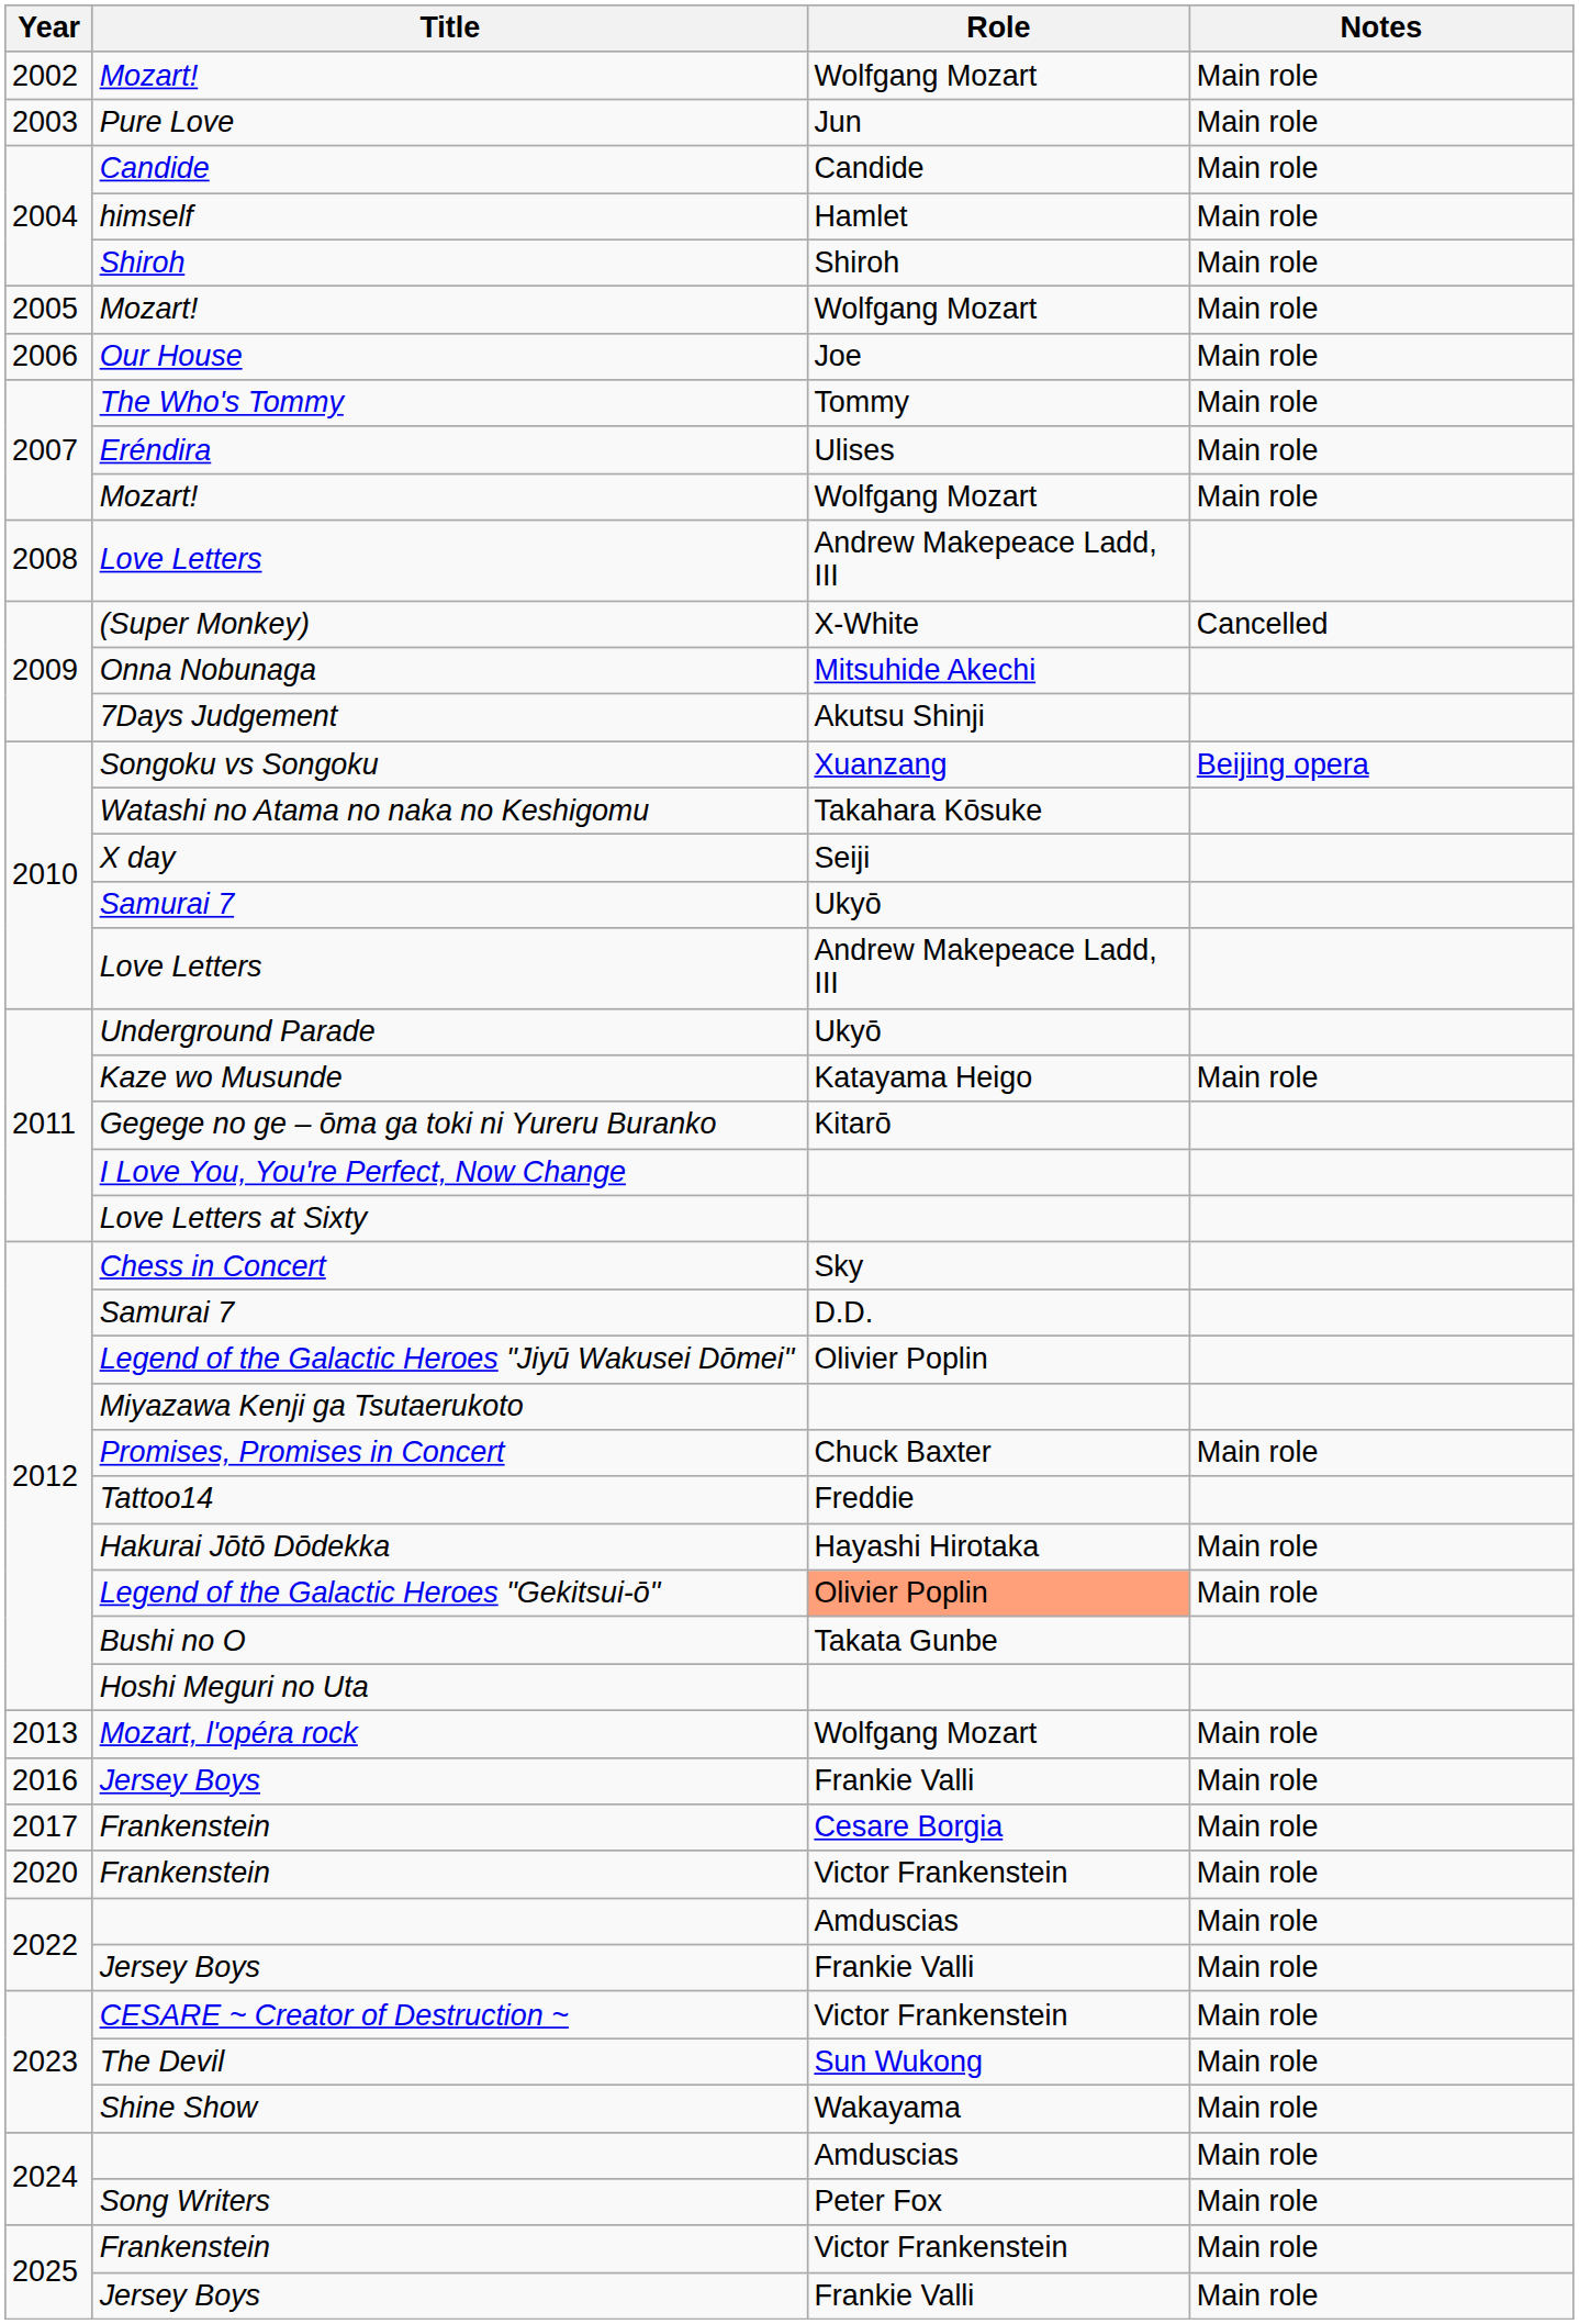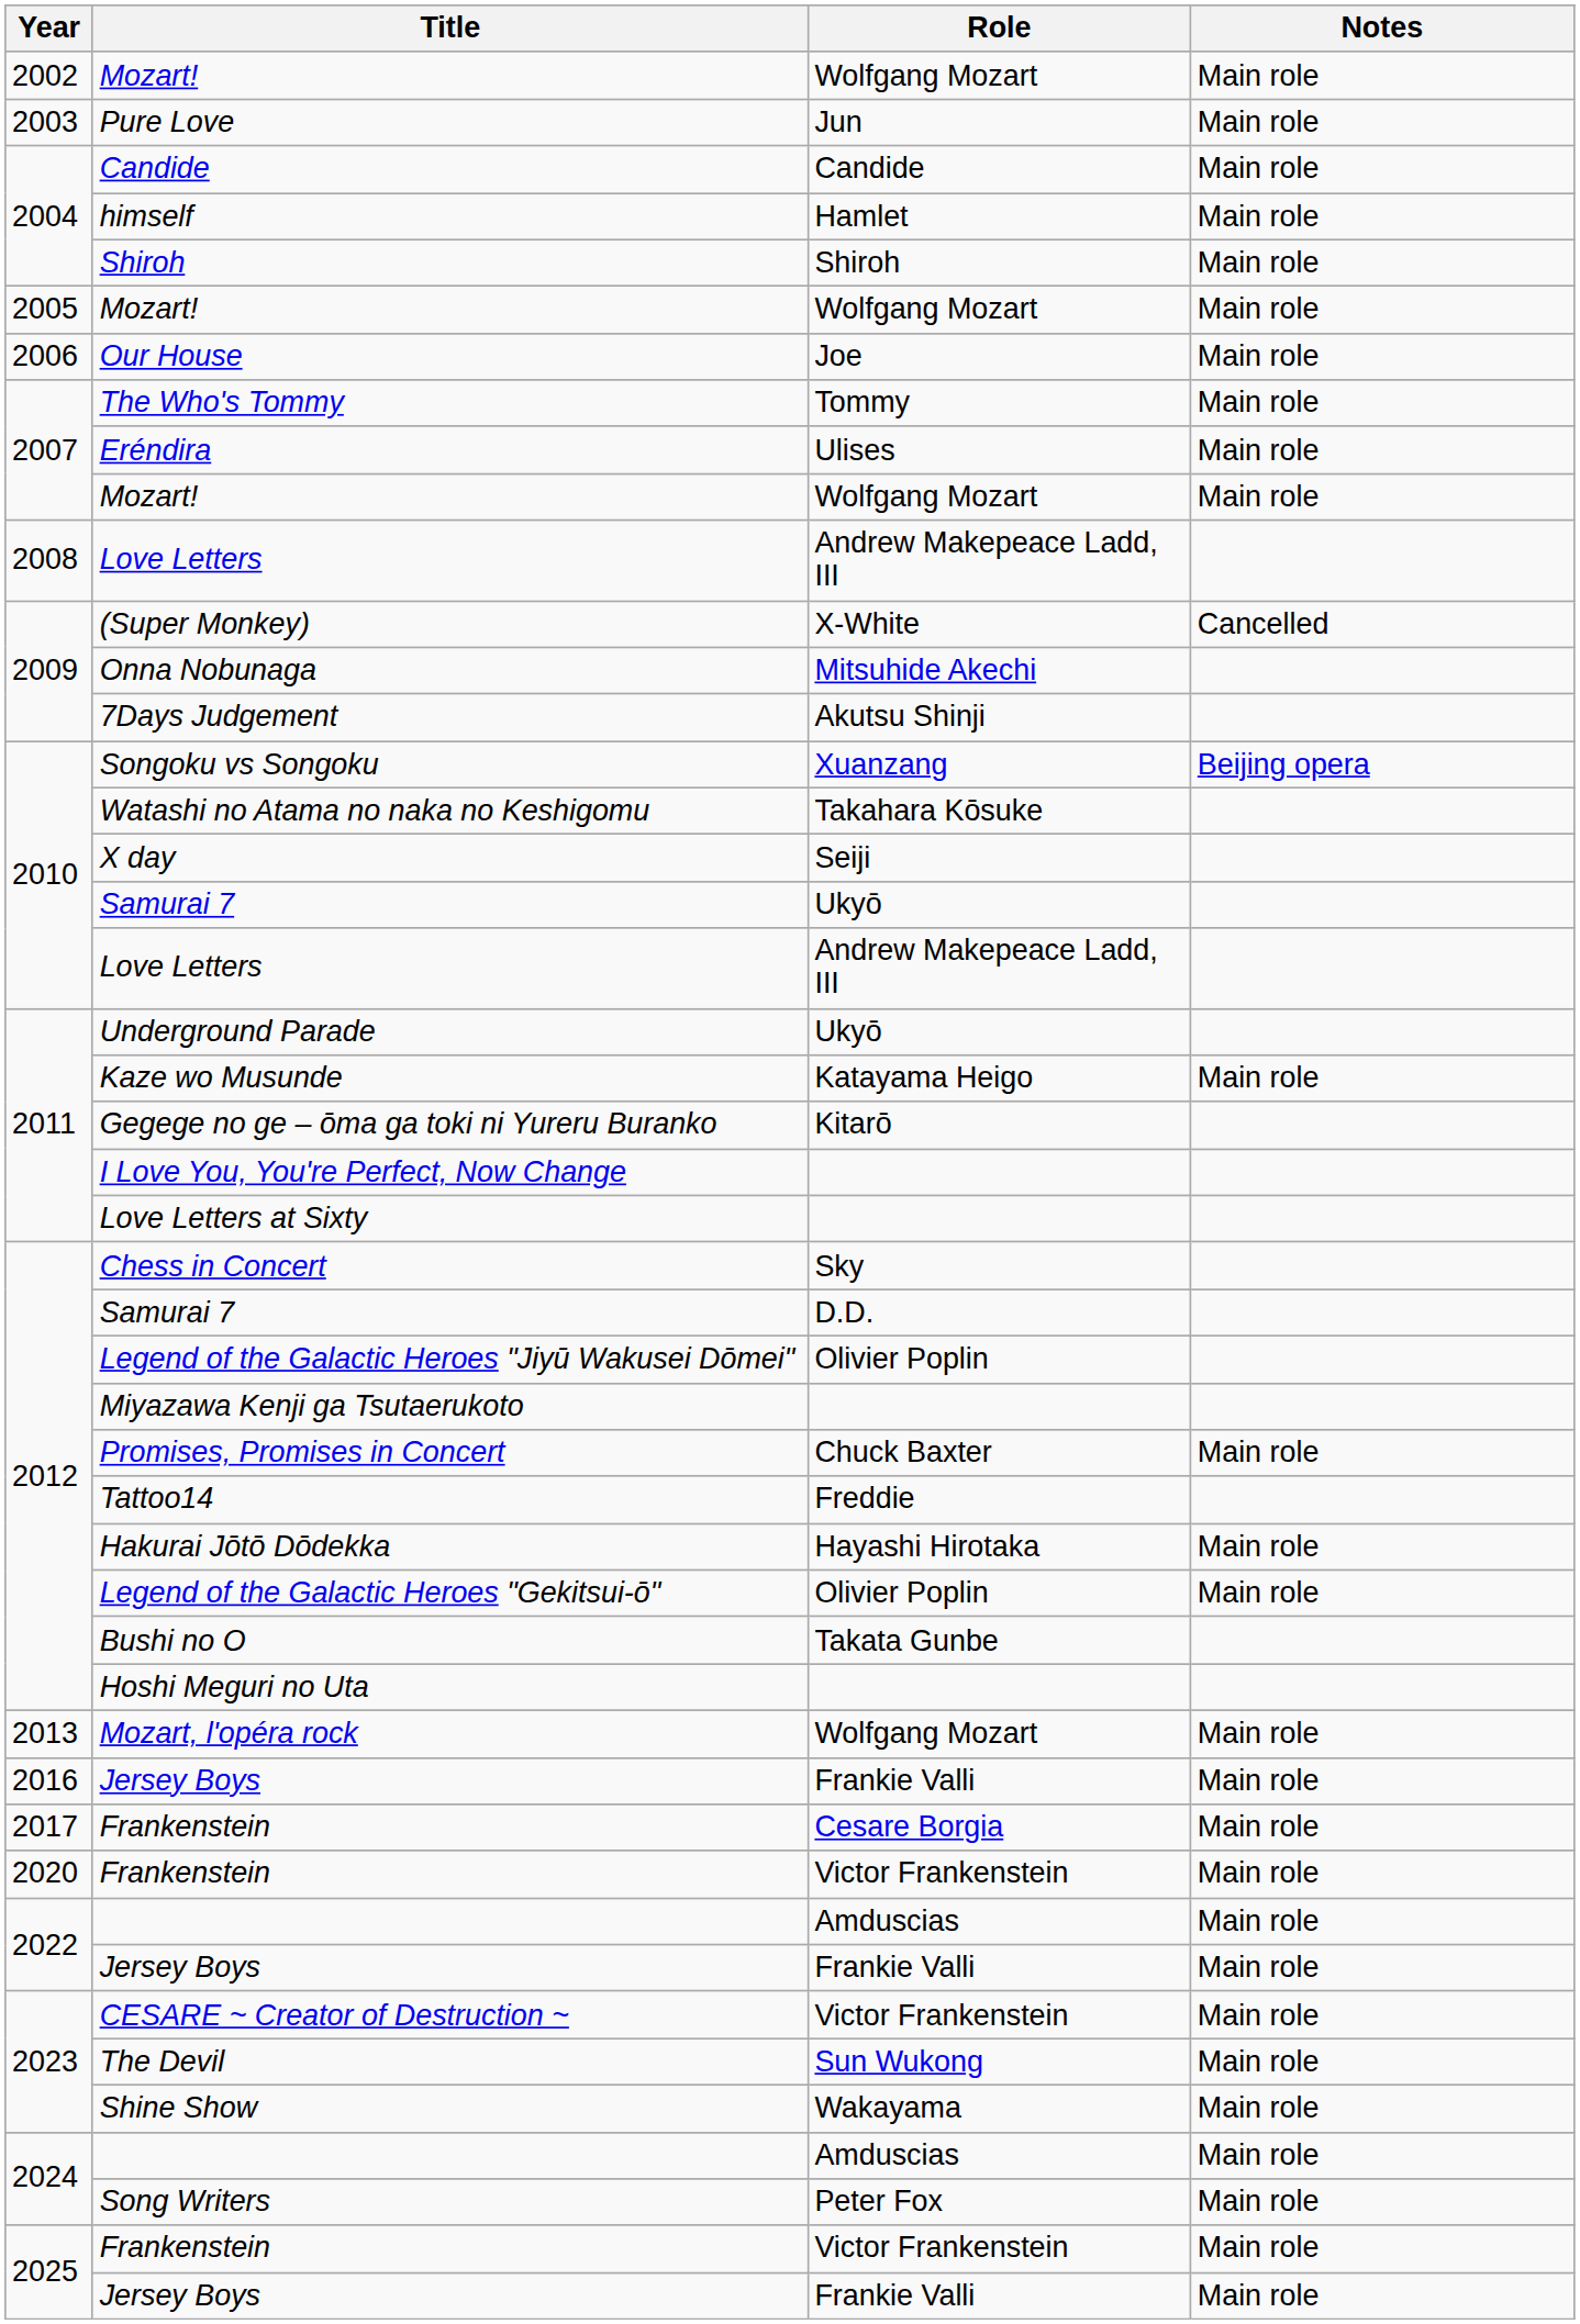Legend of the Galactic Heroes "Gekitsui-ō" | Role: lightsalmon background -> no background
